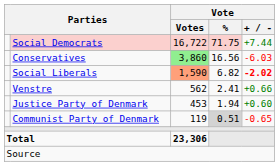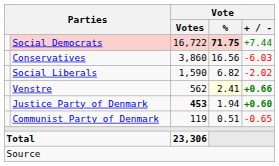Social Democrats | Vote / %: normal -> bold
Conservatives | Vote / Votes: lightgreen background -> no background
Social Liberals | Vote / Votes: lightsalmon background -> no background
Social Liberals | Vote / + / -: bold -> normal
Venstre | Vote / %: no background -> lightyellow background
Venstre | Vote / + / -: normal -> bold
Justice Party of Denmark | Vote / Votes: normal -> bold
Justice Party of Denmark | Vote / + / -: normal -> bold
Communist Party of Denmark | Vote / %: lightgrey background -> no background
